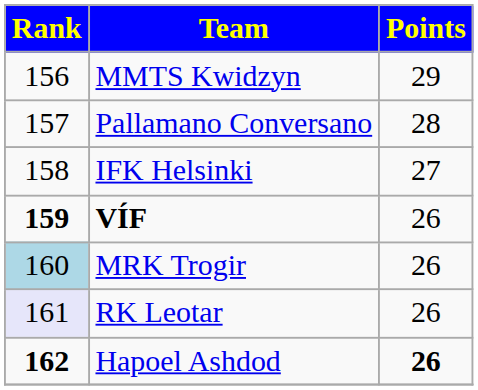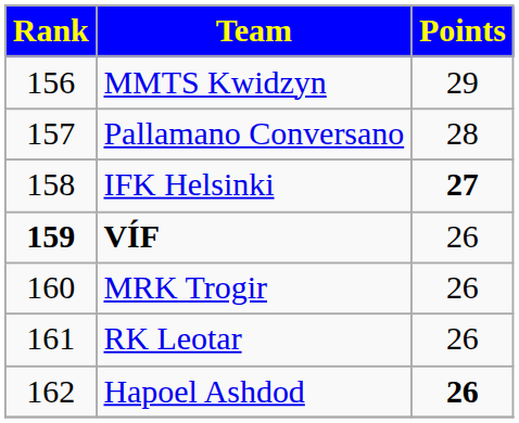IFK Helsinki | Points: normal -> bold
MRK Trogir | Rank: lightblue background -> no background
RK Leotar | Rank: lavender background -> no background
Hapoel Ashdod | Rank: bold -> normal
